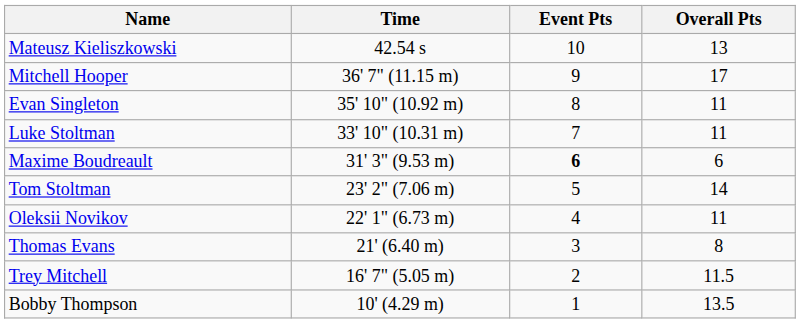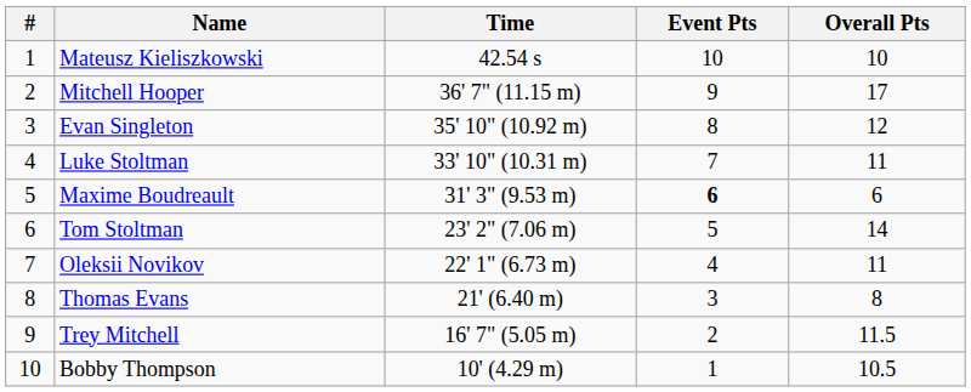+ column: # | 1 | 2 | 3 | 4 | 5 | 6 | 7 | 8 | 9 | 10
Mateusz Kieliszkowski | Overall Pts: 13 -> 10
Evan Singleton | Overall Pts: 11 -> 12
Bobby Thompson | Overall Pts: 13.5 -> 10.5
